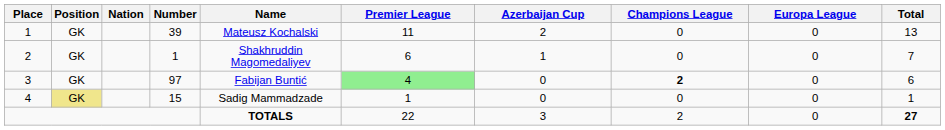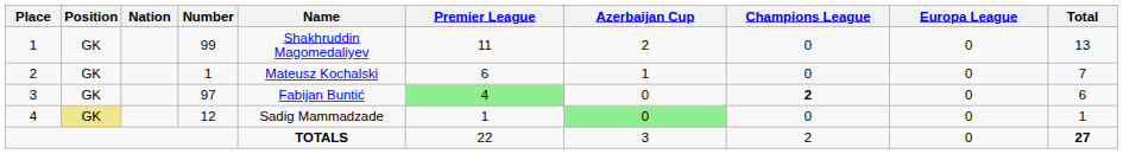row 2 | Number: 39 -> 99
row 2 | Name: Mateusz Kochalski -> Shakhruddin Magomedaliyev
row 3 | Name: Shakhruddin Magomedaliyev -> Mateusz Kochalski
row 5 | Number: 15 -> 12
row 5 | Azerbaijan Cup: no background -> lightgreen background
